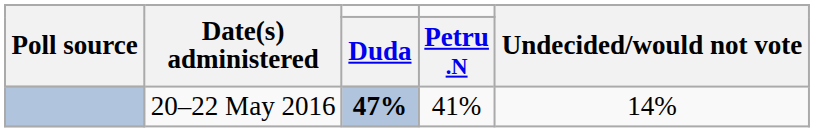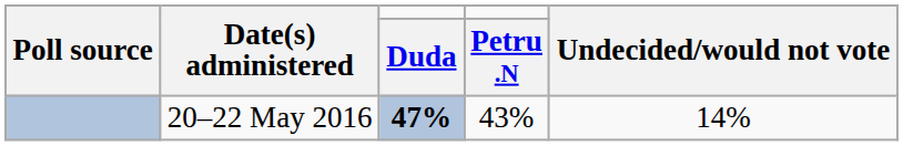20–22 May 2016 | Petru .N: 41% -> 43%
